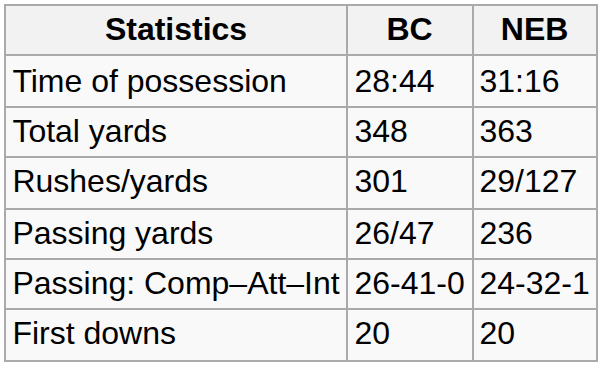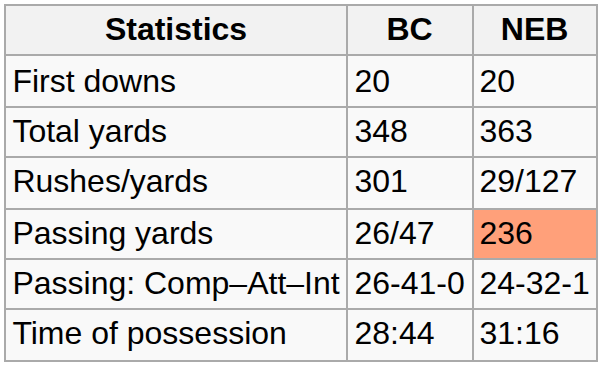rows swapped: First downs <-> Time of possession
Passing yards | NEB: no background -> lightsalmon background
